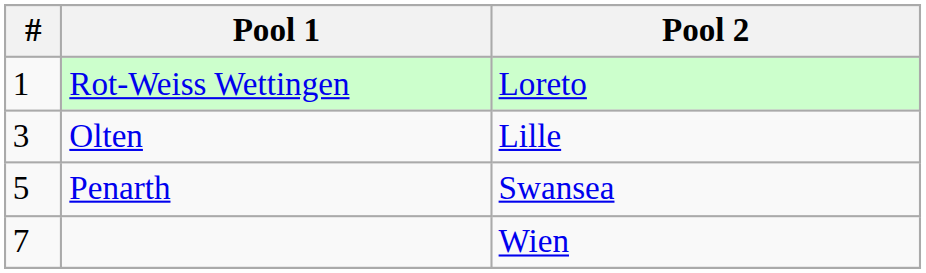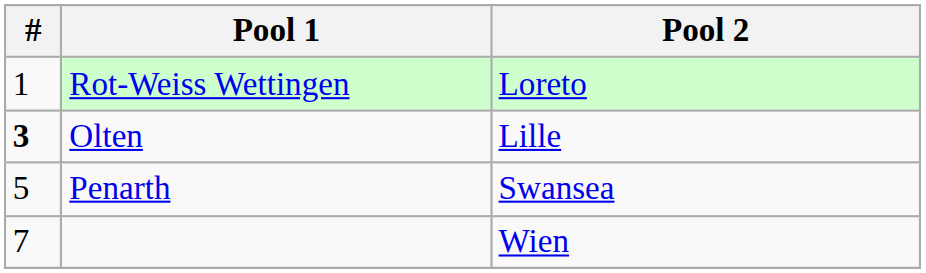Olten | #: normal -> bold
